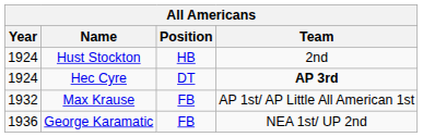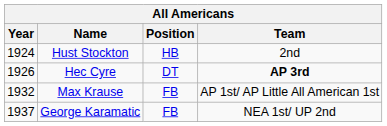Hec Cyre | Year: 1924 -> 1926
George Karamatic | Year: 1936 -> 1937
